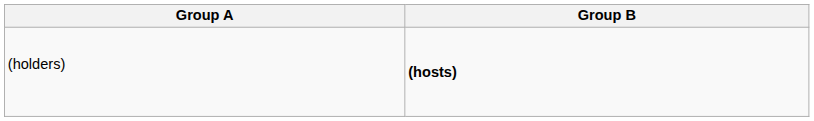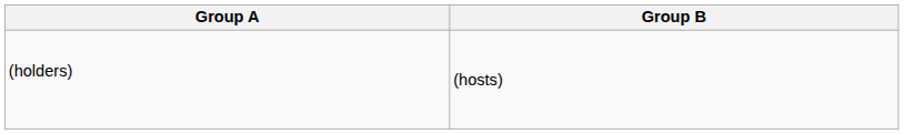(holders) | Group B: bold -> normal
